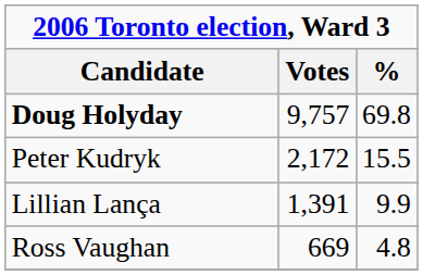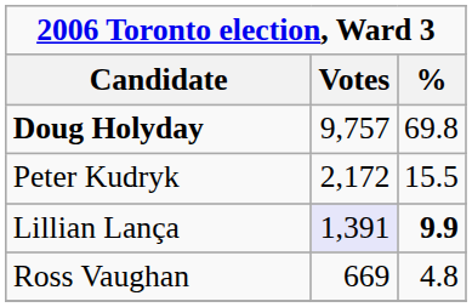Lillian Lança | Votes: no background -> lavender background
Lillian Lança | %: normal -> bold
